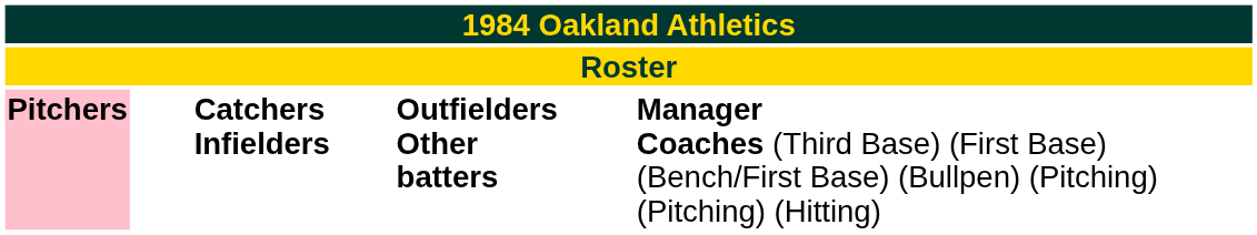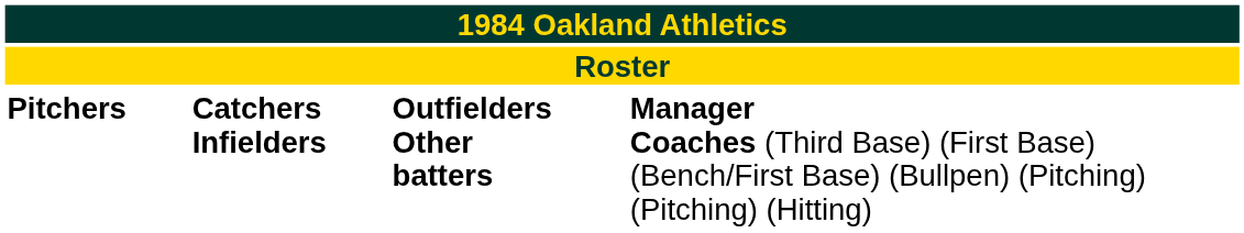Pitchers | column 1: pink background -> no background
